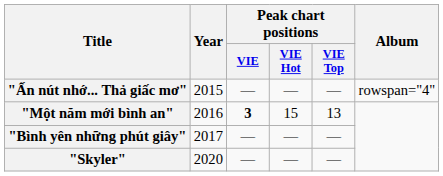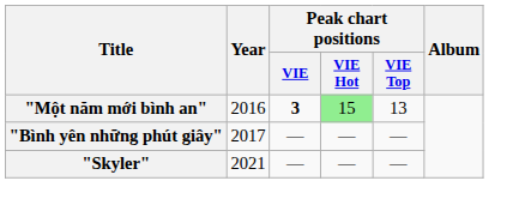- row: "Ấn nút nhớ... Thả giấc mơ" | 2015 | — | — | — | rowspan="4"
"Một năm mới bình an" | Peak chart positions / VIE Hot: no background -> lightgreen background
"Skyler" | Year: 2020 -> 2021
